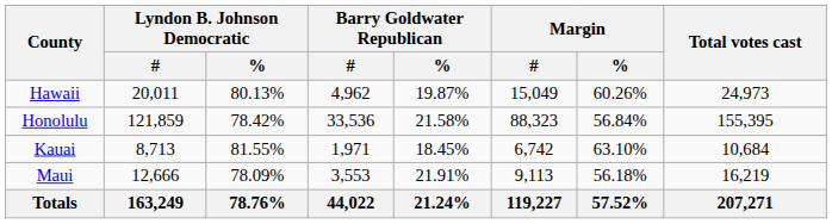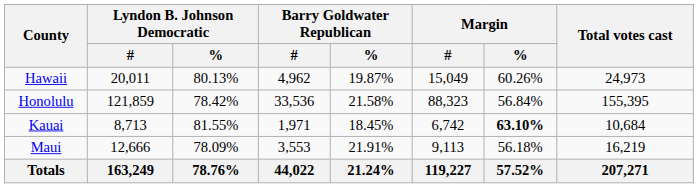Kauai | Margin / %: normal -> bold
